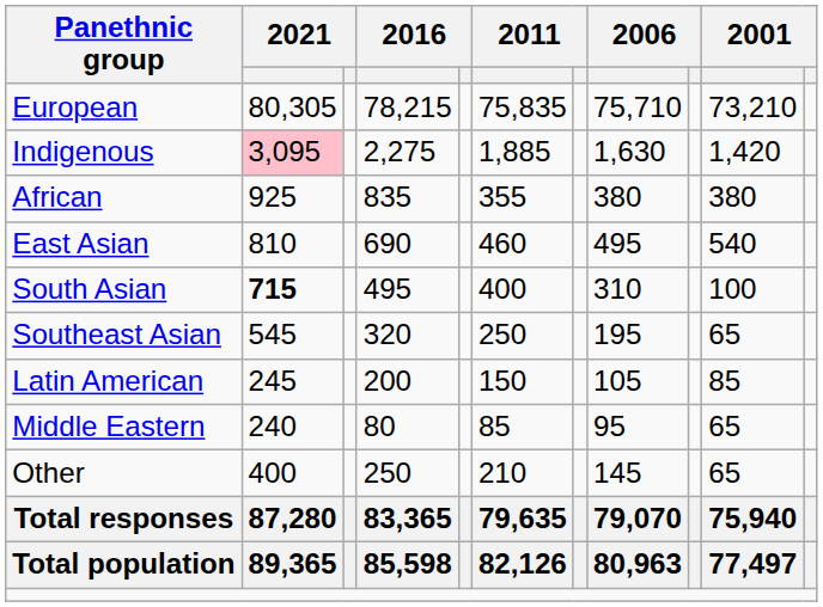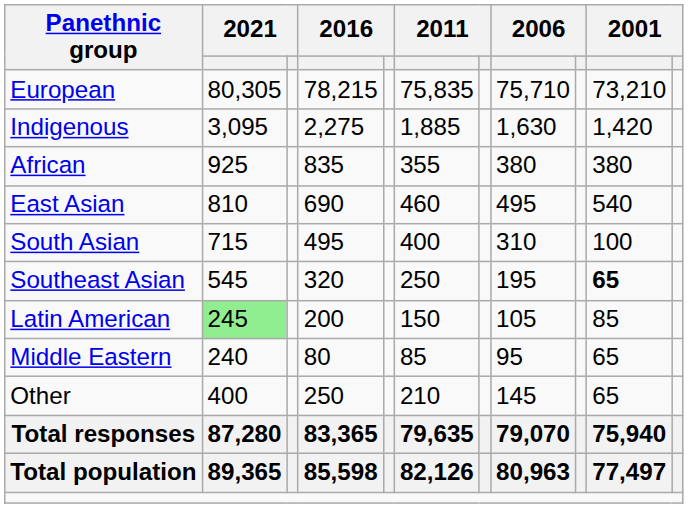Indigenous | column 2: pink background -> no background
South Asian | column 2: bold -> normal
Southeast Asian | column 10: normal -> bold
Latin American | column 2: no background -> lightgreen background
